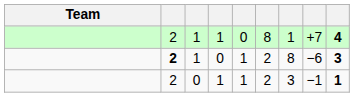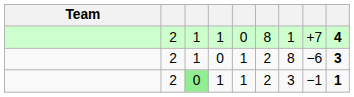row 3 | column 2: bold -> normal
row 4 | column 3: no background -> lightgreen background
